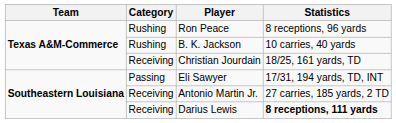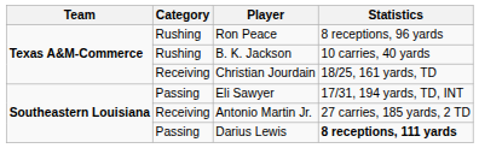Darius Lewis | Category: Receiving -> Passing
